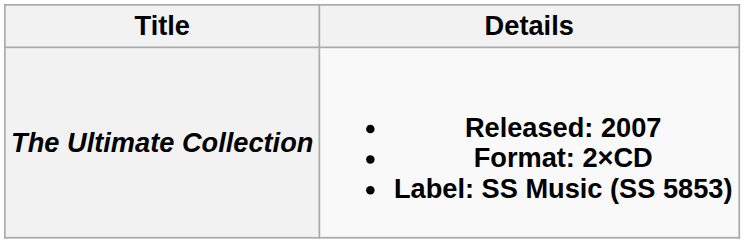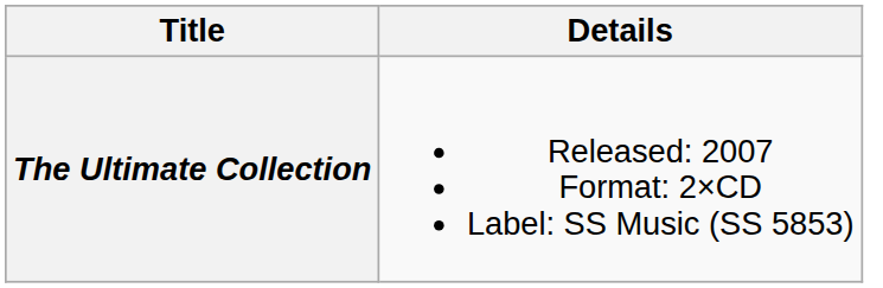The Ultimate Collection | Details: bold -> normal
